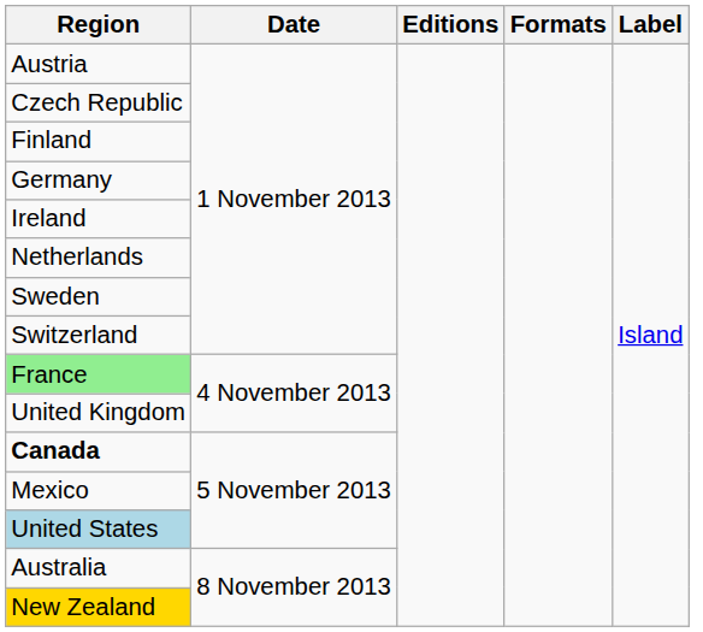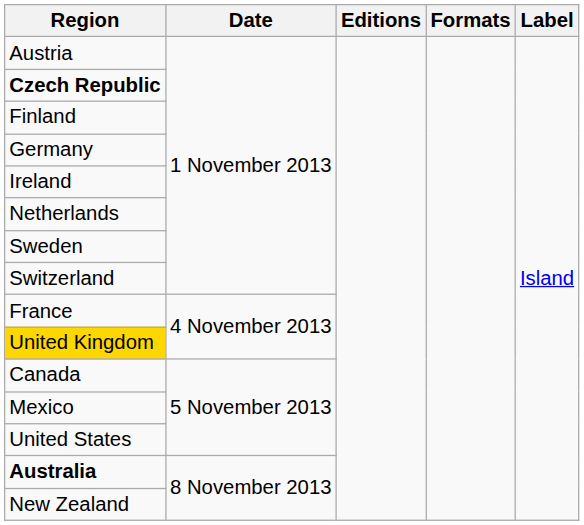Czech Republic | Region: normal -> bold
France | Region: lightgreen background -> no background
United Kingdom | Region: no background -> gold background
Canada | Region: bold -> normal
United States | Region: lightblue background -> no background
Australia | Region: normal -> bold
New Zealand | Region: gold background -> no background
